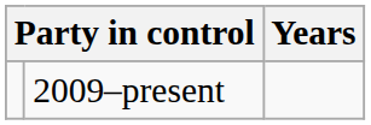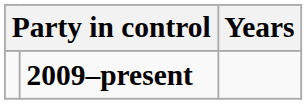2009–present | column 2: normal -> bold
